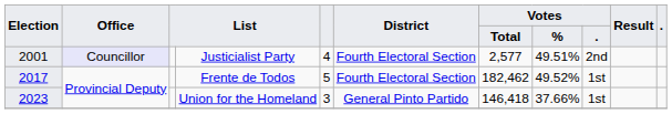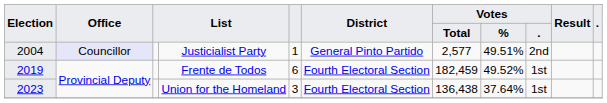Justicialist Party | Election: 2001 -> 2004
Justicialist Party | column 5: 4 -> 1
Justicialist Party | District: Fourth Electoral Section -> General Pinto Partido
Frente de Todos | Election: 2017 -> 2019
Frente de Todos | column 5: 5 -> 6
Frente de Todos | Votes / Total: 182,462 -> 182,459
Union for the Homeland | District: General Pinto Partido -> Fourth Electoral Section
Union for the Homeland | Votes / Total: 146,418 -> 136,438
Union for the Homeland | Votes / %: 37.66% -> 37.64%
